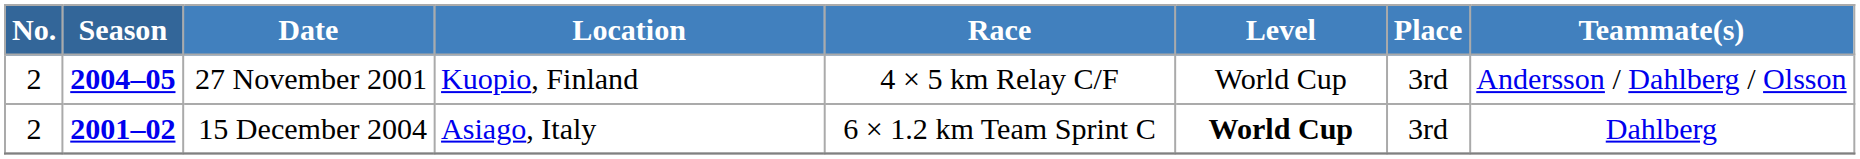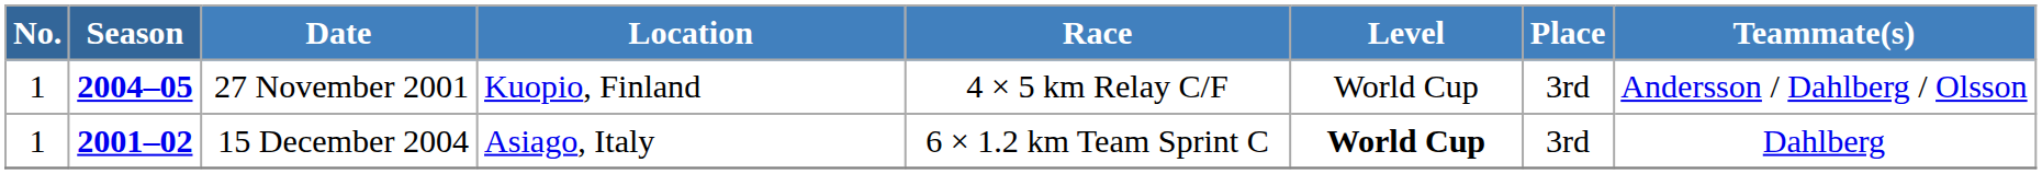27 November 2001 | No.: 2 -> 1
15 December 2004 | No.: 2 -> 1
